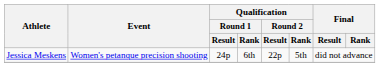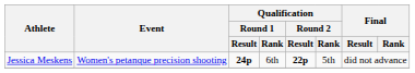Jessica Meskens | Qualification / Round 1 / Result: normal -> bold
Jessica Meskens | Qualification / Round 2 / Result: normal -> bold
